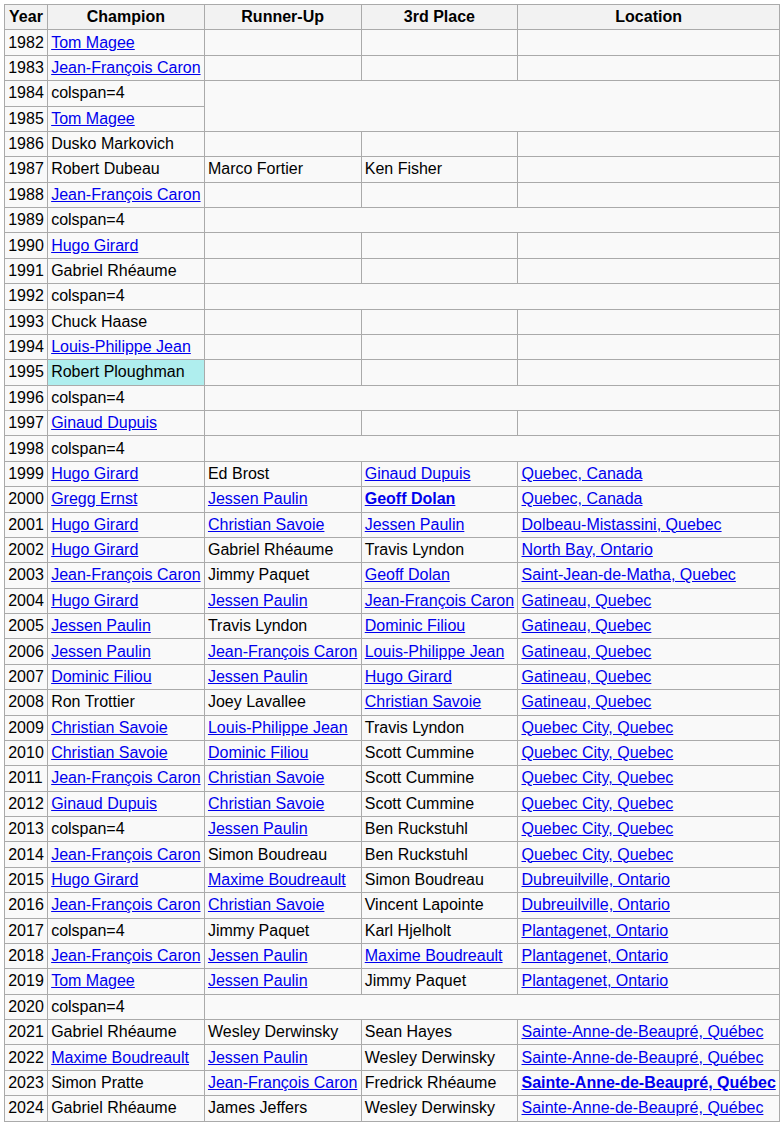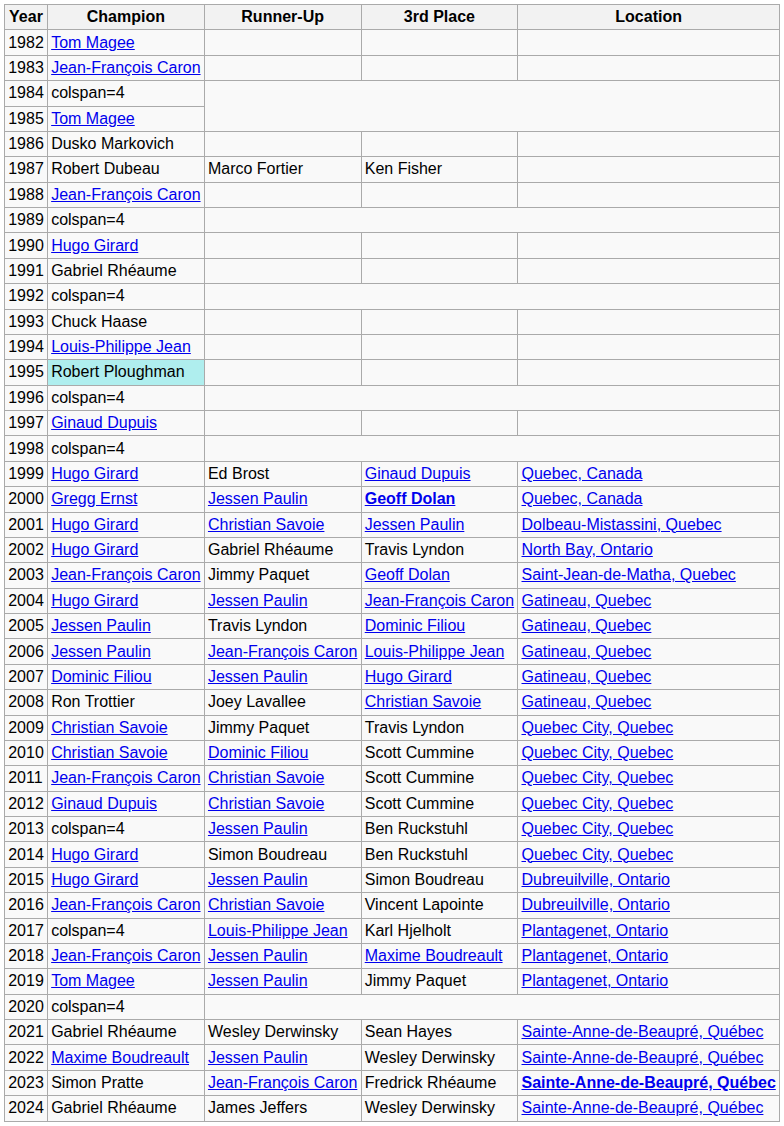2009 | Runner-Up: Louis-Philippe Jean -> Jimmy Paquet
2014 | Champion: Jean-François Caron -> Hugo Girard
2015 | Runner-Up: Maxime Boudreault -> Jessen Paulin
2017 | Runner-Up: Jimmy Paquet -> Louis-Philippe Jean
